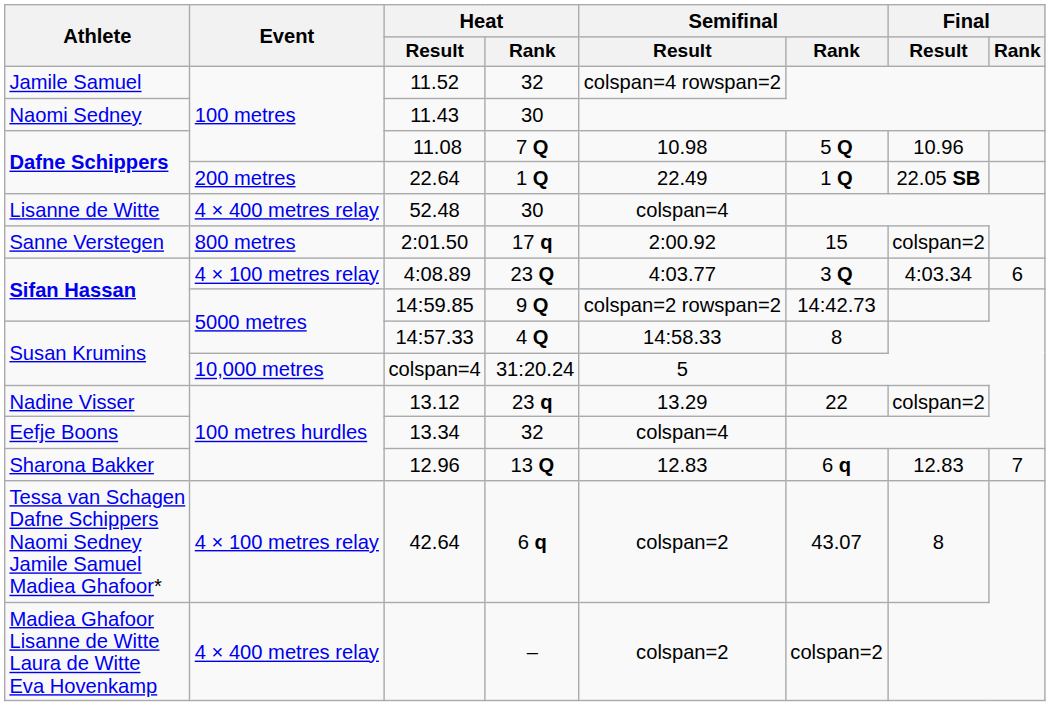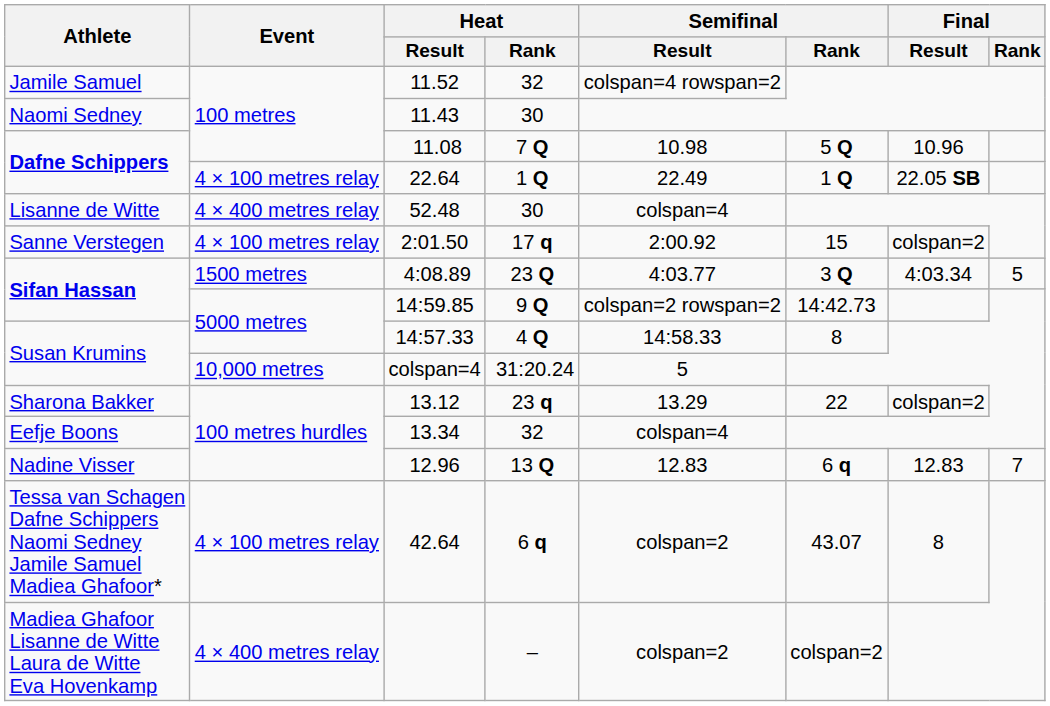22.64 | Event: 200 metres -> 4 × 100 metres relay
2:01.50 | Event: 800 metres -> 4 × 100 metres relay
4:08.89 | Event: 4 × 100 metres relay -> 1500 metres
4:08.89 | Final / Rank: 6 -> 5
13.12 | Athlete: Nadine Visser -> Sharona Bakker
12.96 | Athlete: Sharona Bakker -> Nadine Visser
